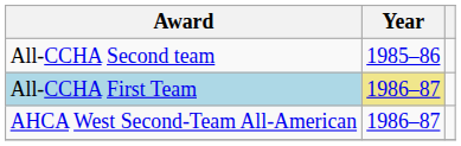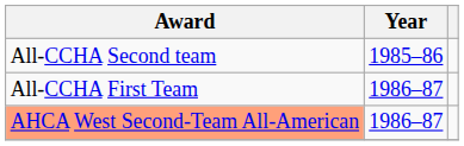row 3 | Award: lightblue background -> no background
row 3 | Year: khaki background -> no background
row 4 | Award: no background -> lightsalmon background
